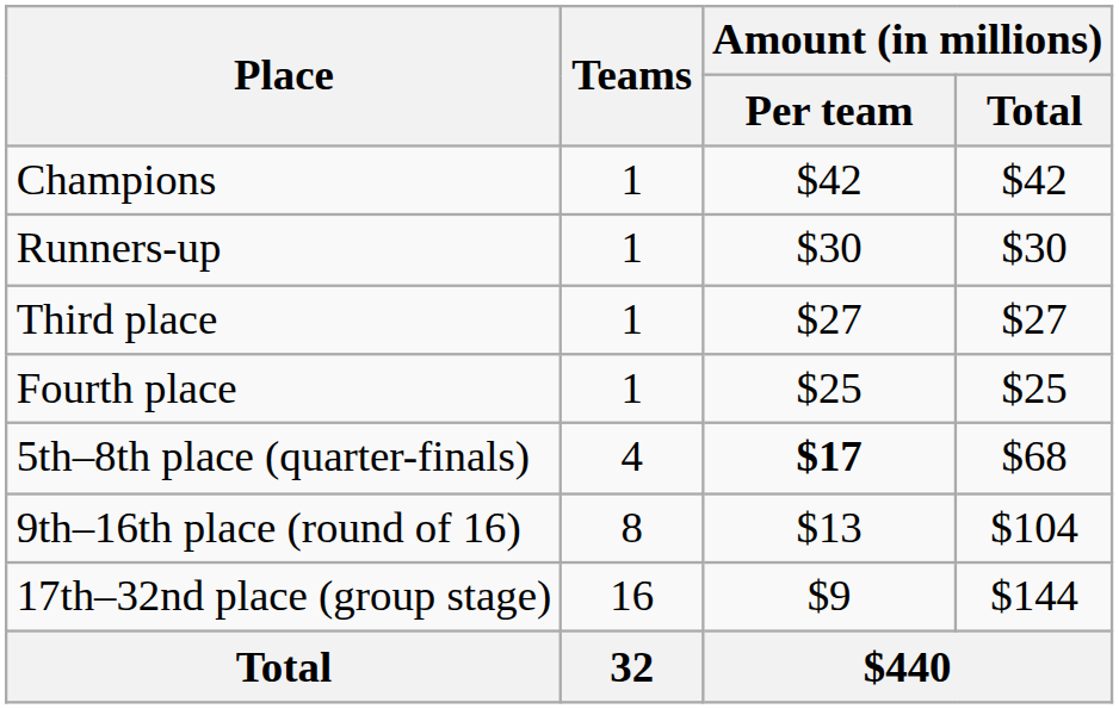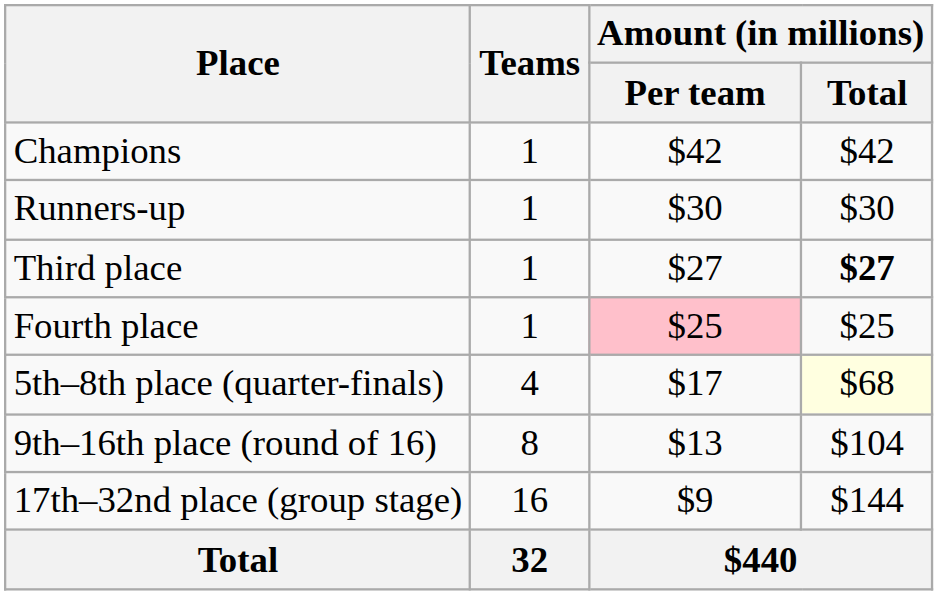Third place | Amount (in millions) / Total: normal -> bold
Fourth place | Amount (in millions) / Per team: no background -> pink background
5th–8th place (quarter-finals) | Amount (in millions) / Per team: bold -> normal
5th–8th place (quarter-finals) | Amount (in millions) / Total: no background -> lightyellow background
